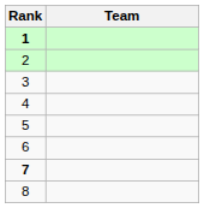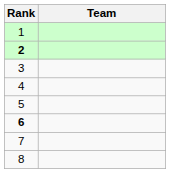1 | Rank: bold -> normal
2 | Rank: normal -> bold
6 | Rank: normal -> bold
7 | Rank: bold -> normal
